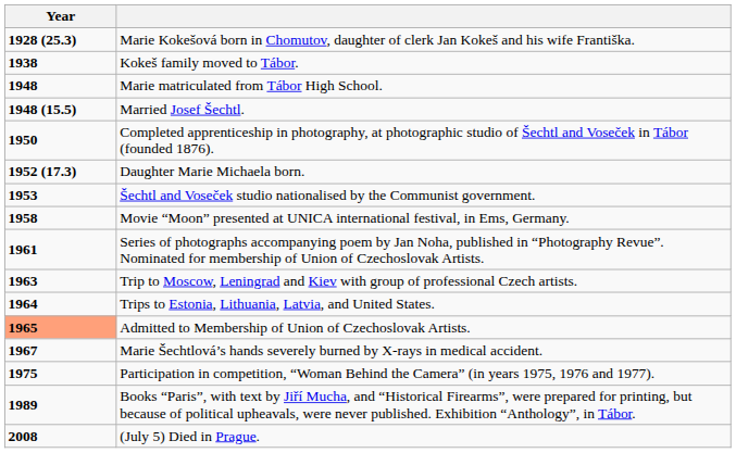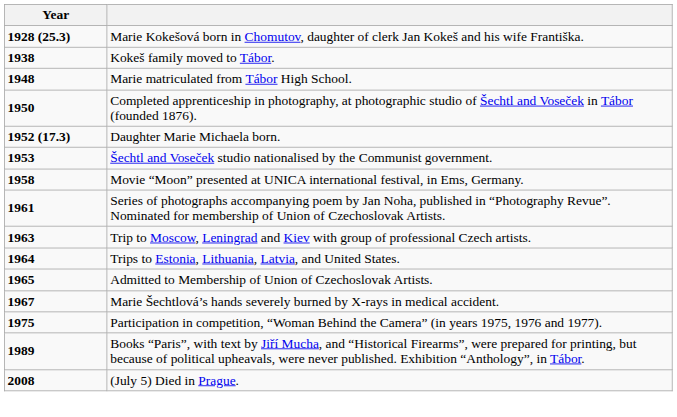- row: 1948 (15.5) | Married Josef Šechtl.
Admitted to Membership of Union of Czechoslovak Artists. | Year: lightsalmon background -> no background
